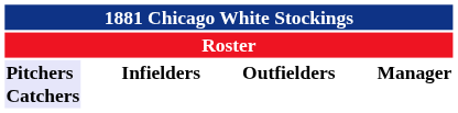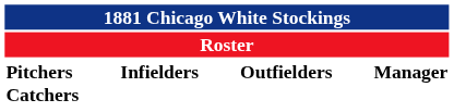Pitchers Catchers | column 1: lavender background -> no background
